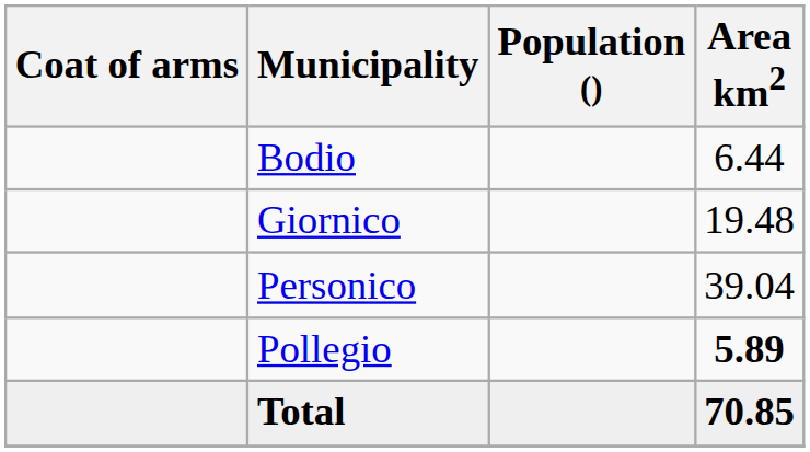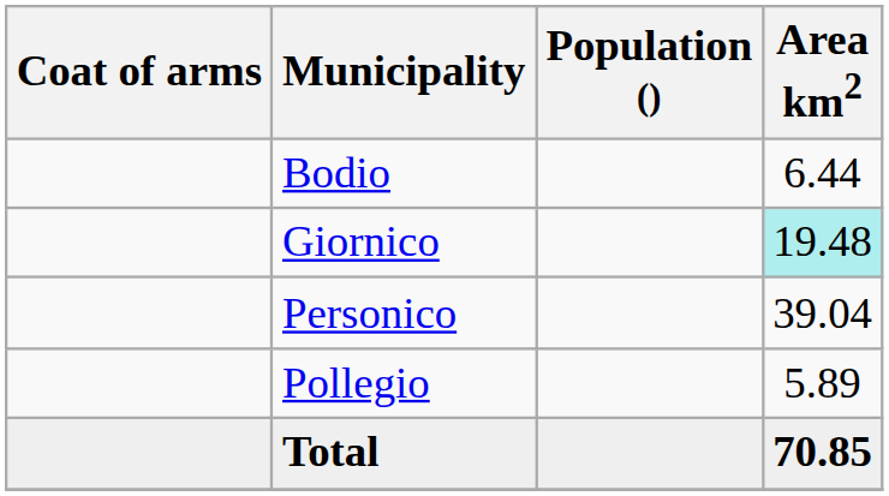Giornico | Area km2: no background -> paleturquoise background
Pollegio | Area km2: bold -> normal
